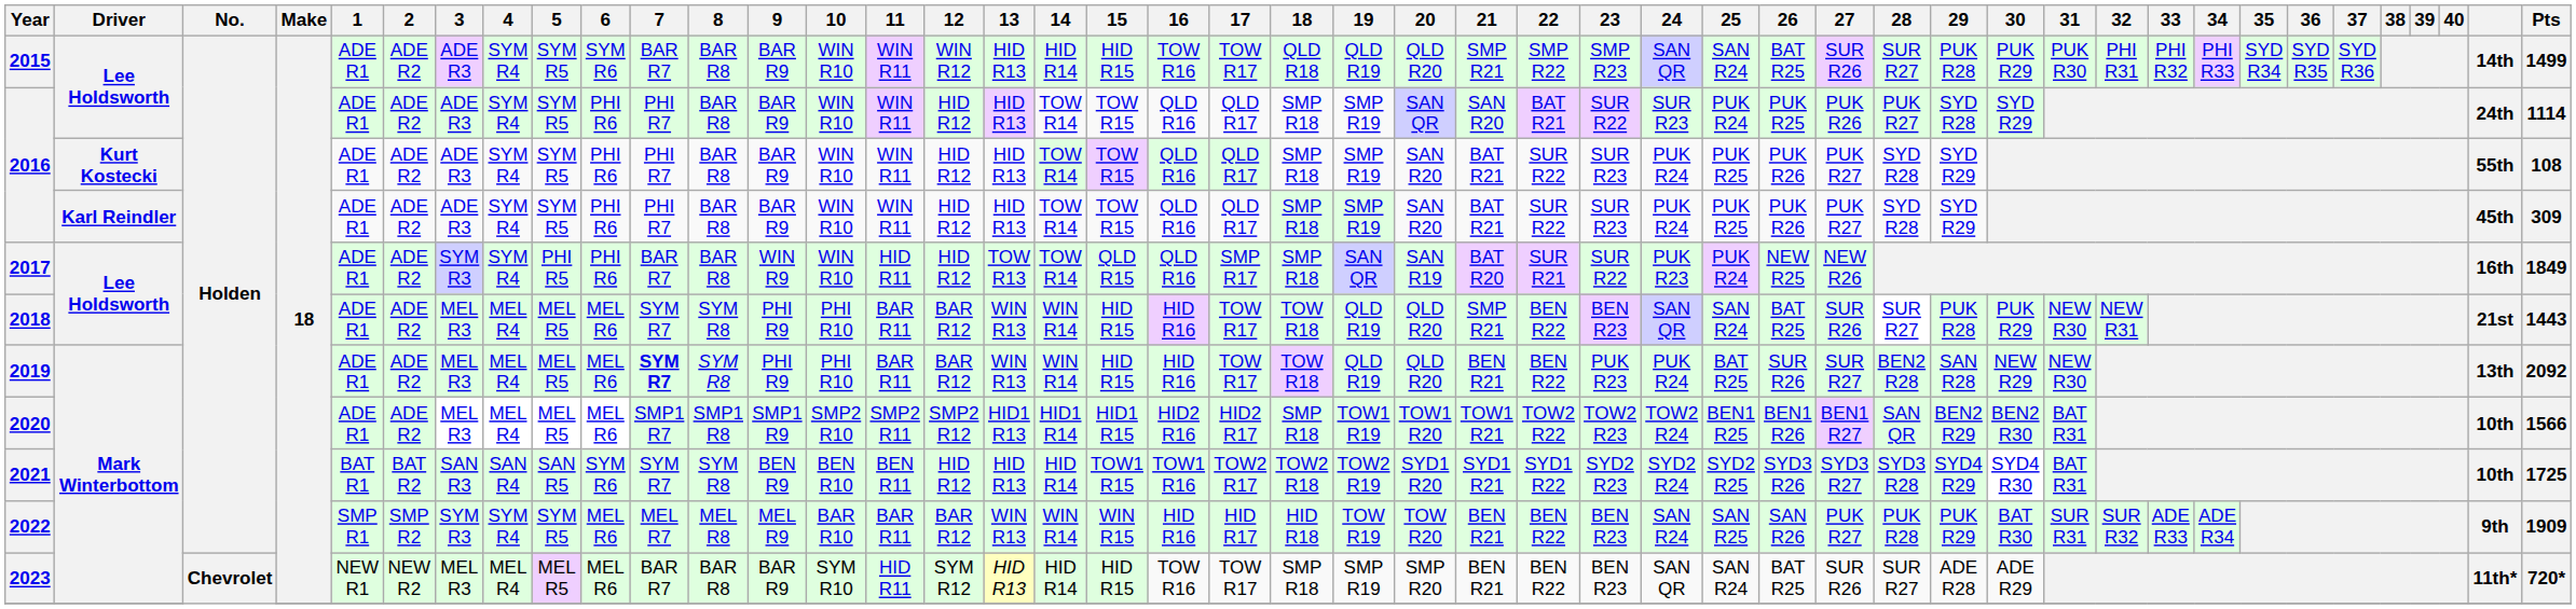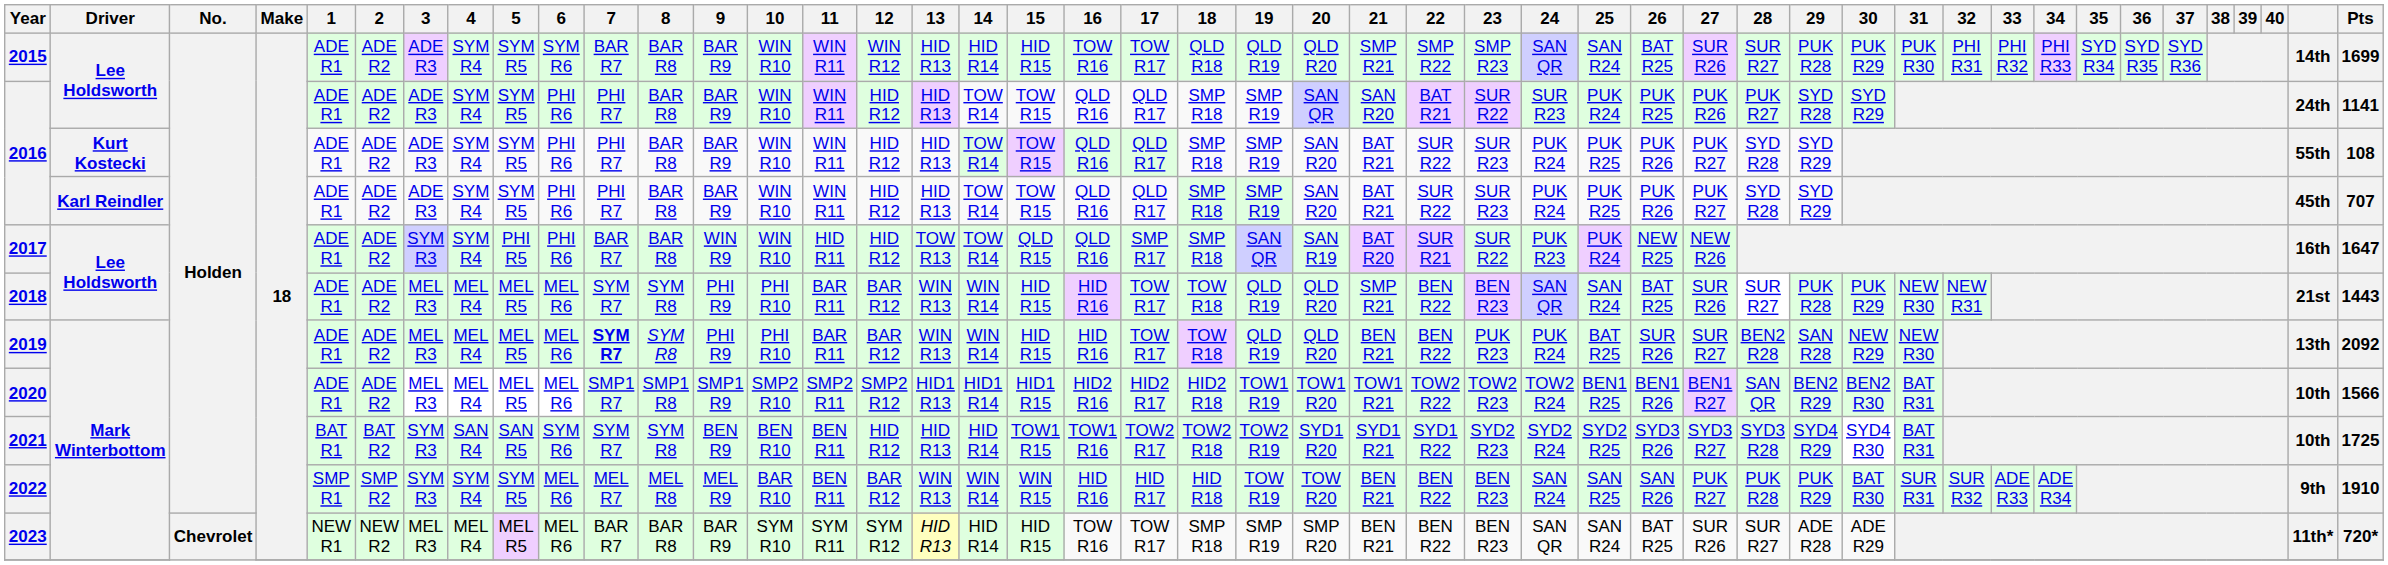2015 | Pts: 1499 -> 1699
2016 / Lee Holdsworth | Pts: 1114 -> 1141
2016 / Karl Reindler | Pts: 309 -> 707
2017 | Pts: 1849 -> 1647
2020 | 18: SMP R18 -> HID2 R18
2021 | 3: SAN R3 -> SYM R3
2022 | 11: BAR R11 -> BEN R11
2022 | Pts: 1909 -> 1910
2023 | 11: HID R11 -> SYM R11
